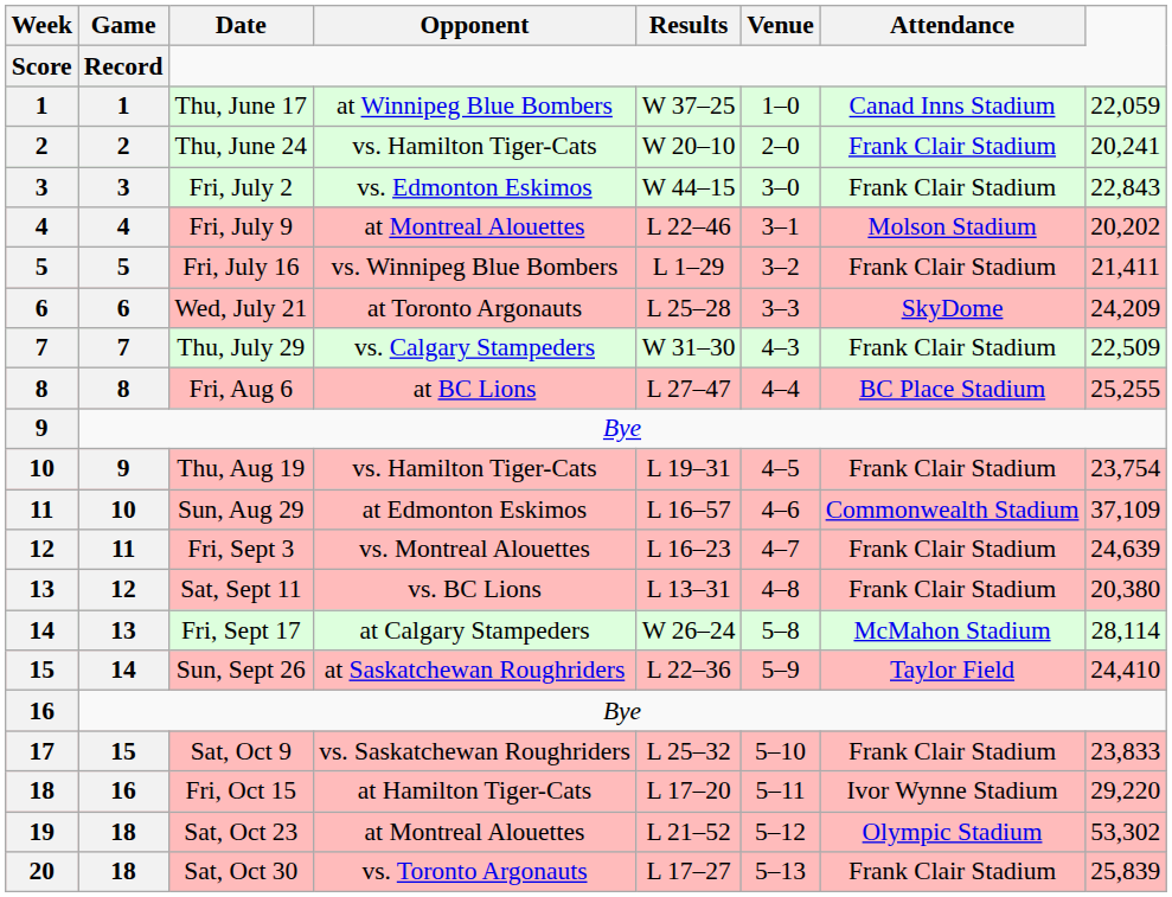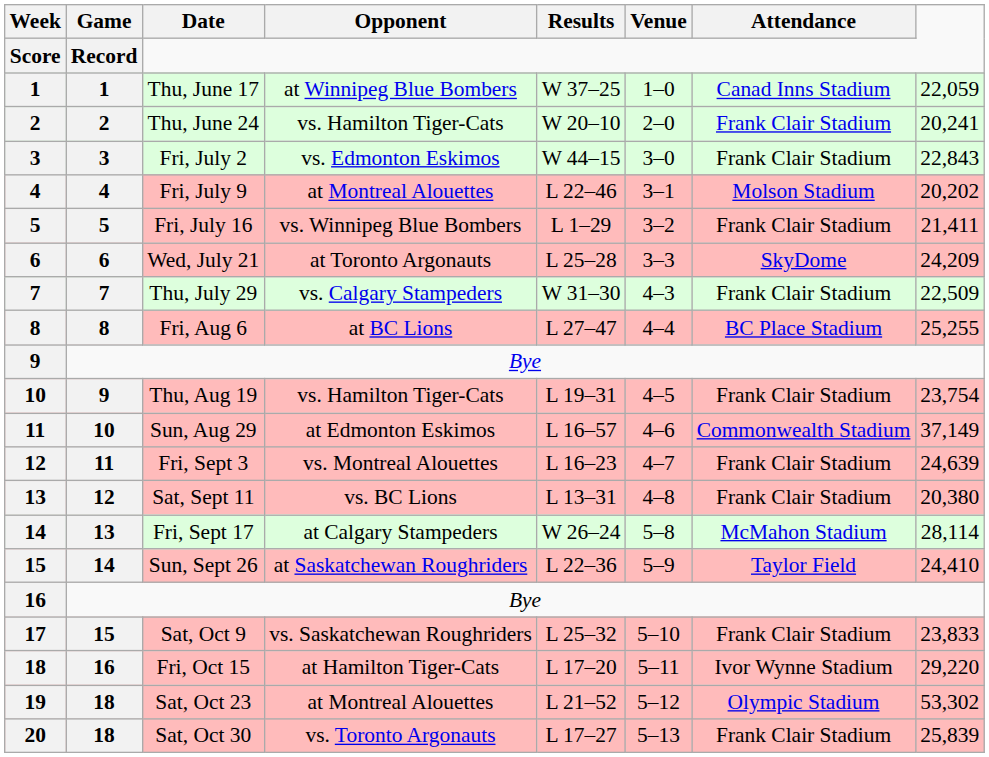Sun, Aug 29 | column 8: 37,109 -> 37,149
